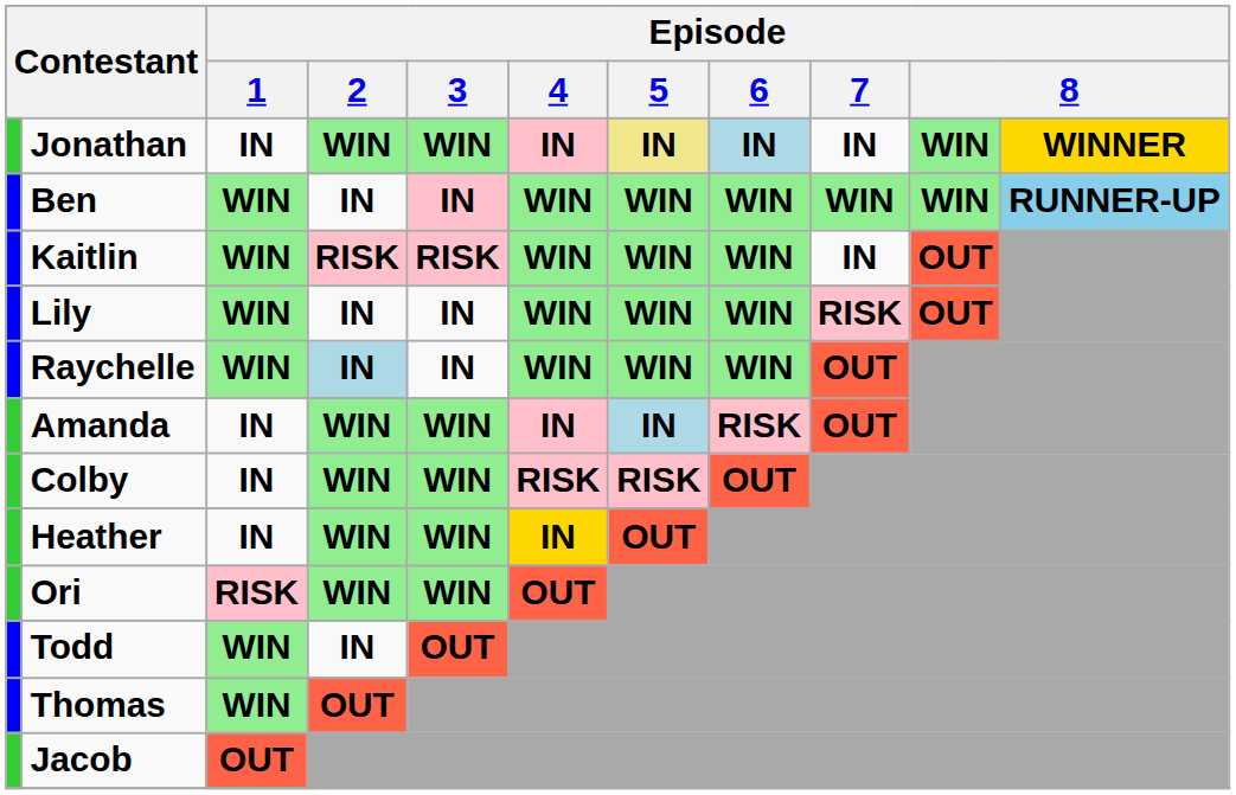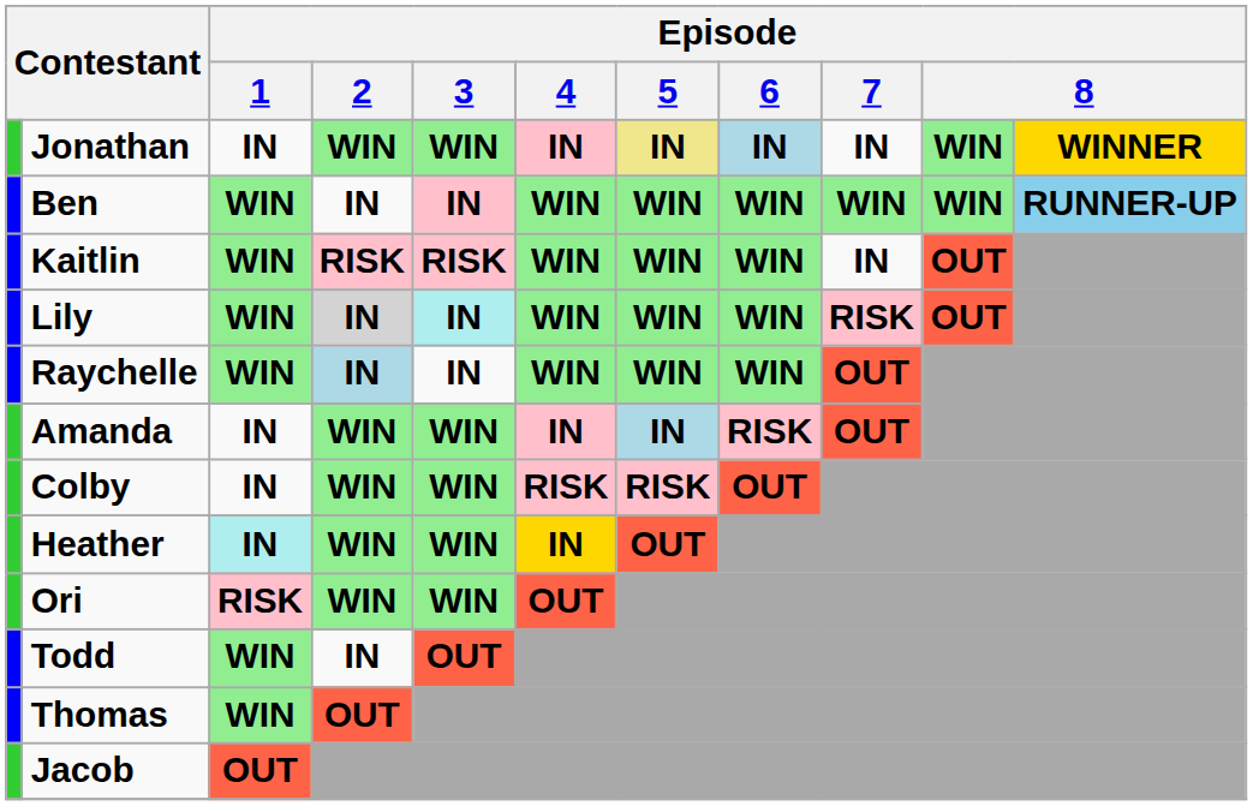Lily | Episode / 2: no background -> lightgrey background
Lily | Episode / 3: no background -> paleturquoise background
Heather | Episode / 1: no background -> paleturquoise background
